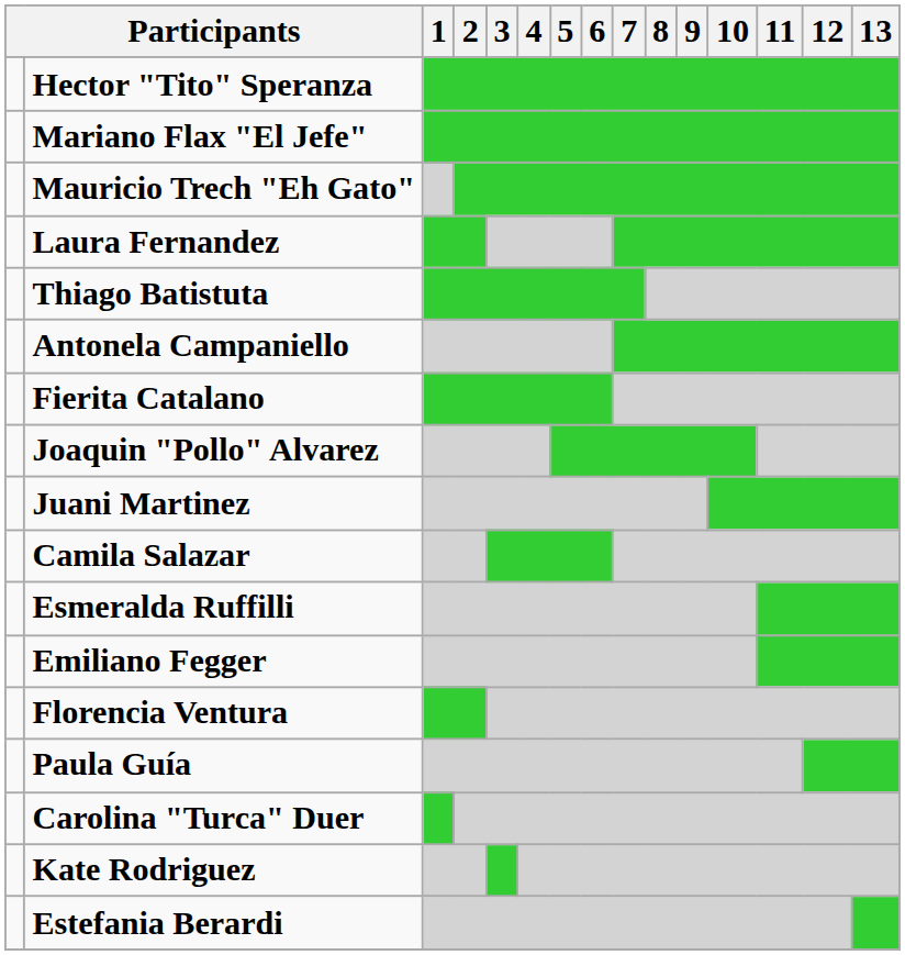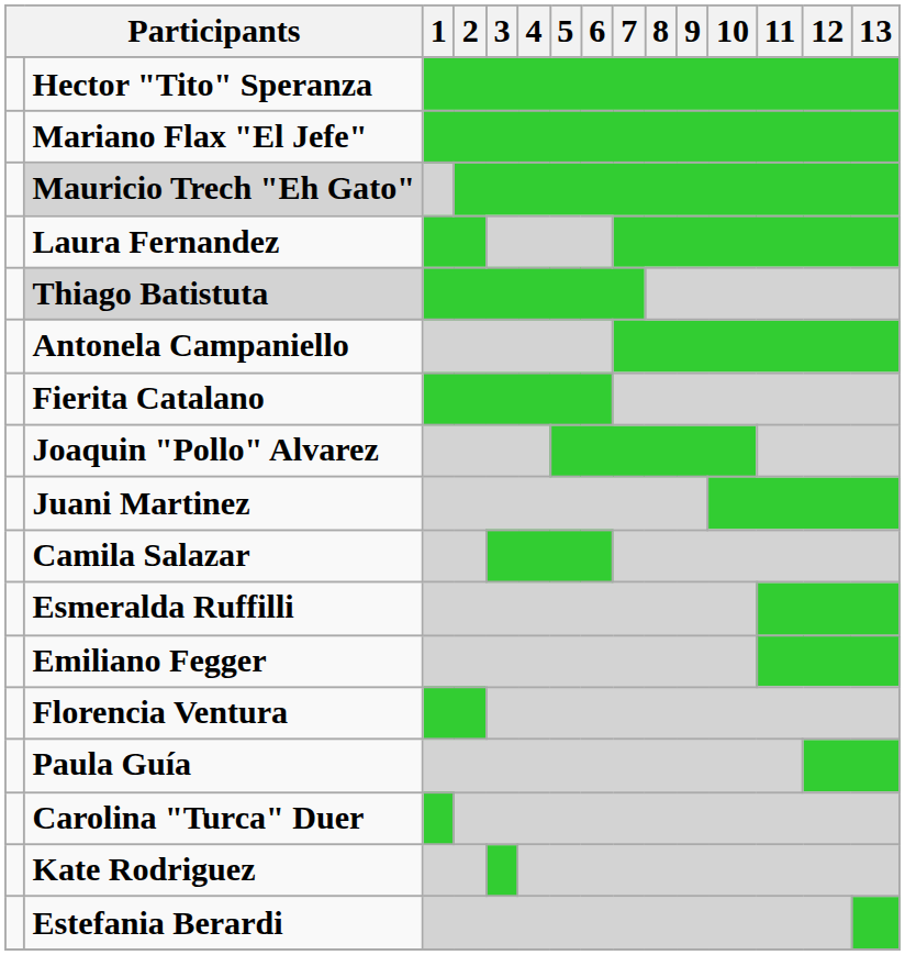Mauricio Trech "Eh Gato" | column 2: no background -> lightgrey background
Thiago Batistuta | column 2: no background -> lightgrey background
